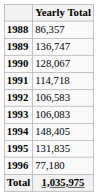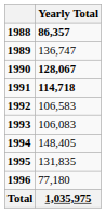1988 | Yearly Total: normal -> bold
1990 | Yearly Total: normal -> bold
1991 | Yearly Total: normal -> bold
